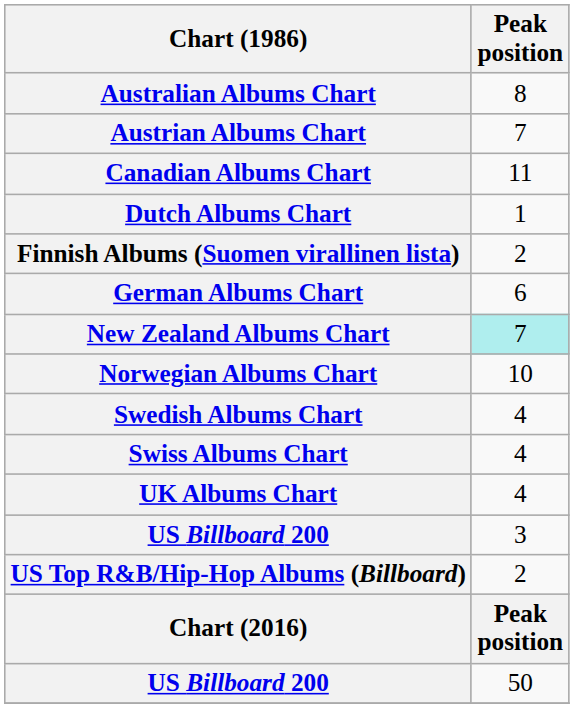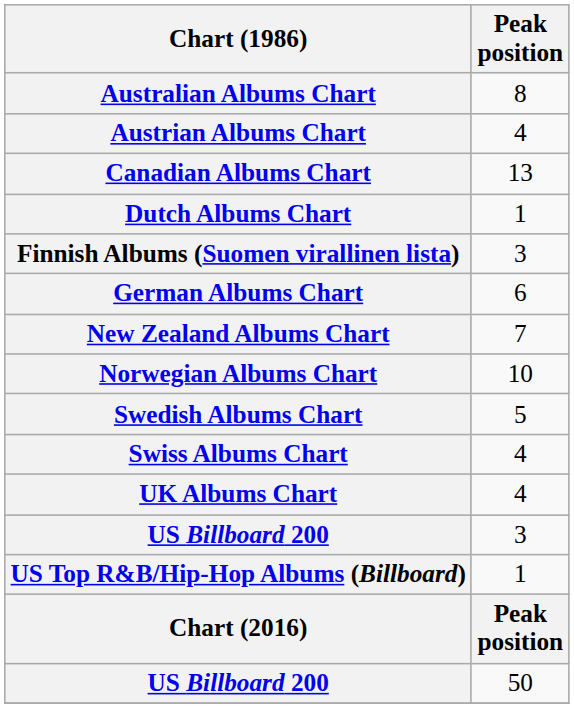row 3 | Peak position: 7 -> 4
row 4 | Peak position: 11 -> 13
row 6 | Peak position: 2 -> 3
row 8 | Peak position: paleturquoise background -> no background
row 10 | Peak position: 4 -> 5
row 14 | Peak position: 2 -> 1
